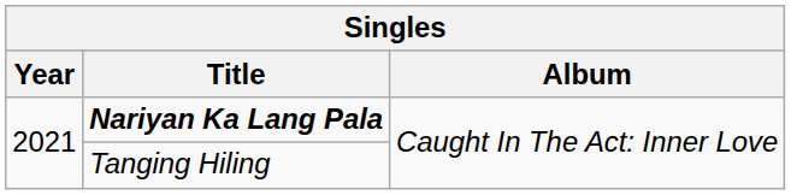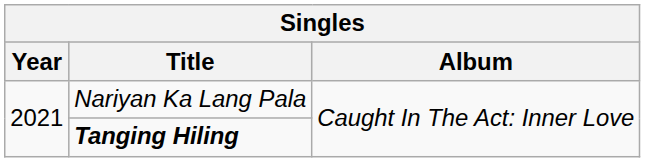Nariyan Ka Lang Pala | Title: bold -> normal
Tanging Hiling | Title: normal -> bold
